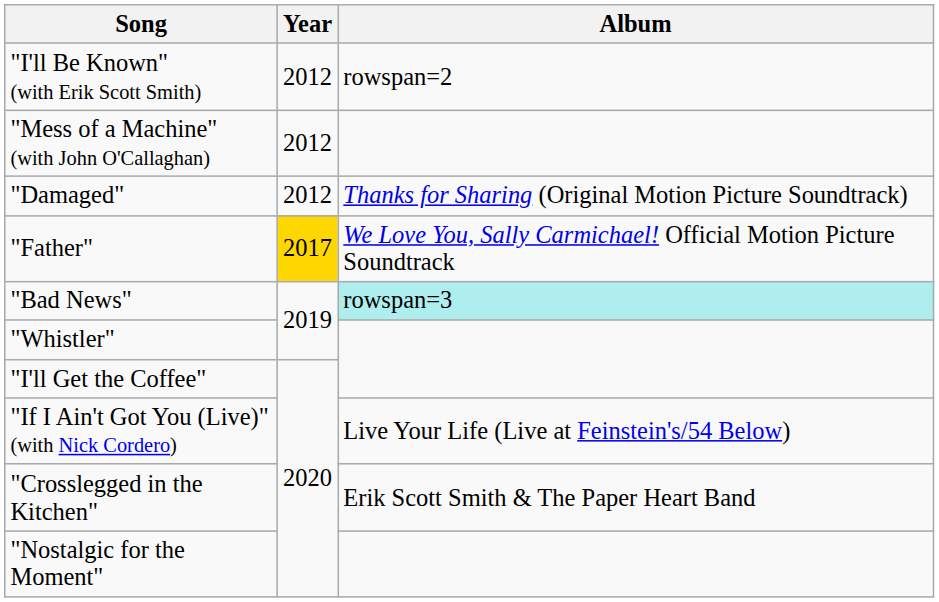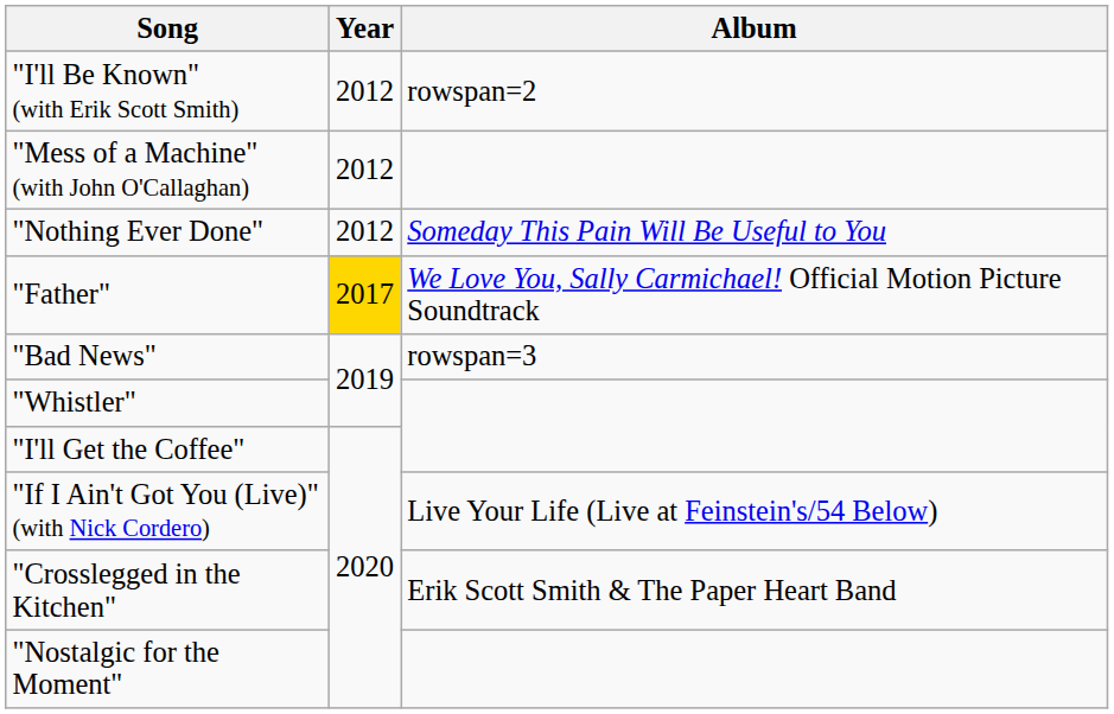- row: "Damaged" | 2012 | Thanks for Sharing (Original Motion Picture Soundtrack)
+ row: "Nothing Ever Done" | 2012 | Someday This Pain Will Be Useful to You
"Bad News" | Album: paleturquoise background -> no background
